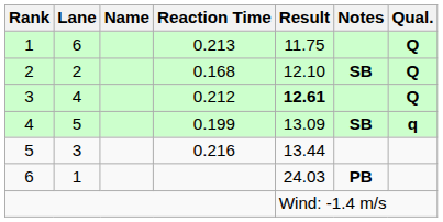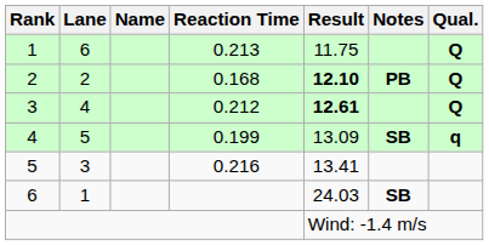row 3 | Result: normal -> bold
row 3 | Notes: SB -> PB
row 6 | Result: 13.44 -> 13.41
row 7 | Notes: PB -> SB
